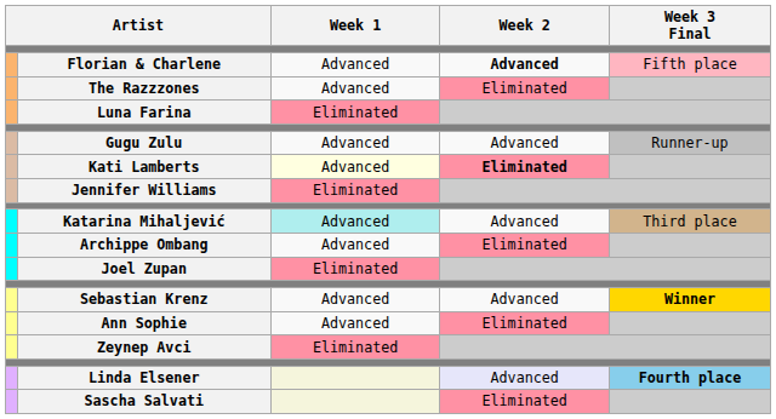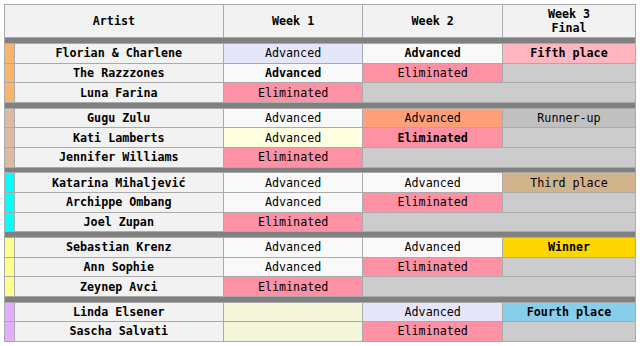Florian & Charlene | Week 1: no background -> lavender background
Florian & Charlene | Week 3 Final: normal -> bold
The Razzzones | Week 1: normal -> bold
Gugu Zulu | Week 2: no background -> lightsalmon background
Katarina Mihaljević | Week 1: paleturquoise background -> no background
